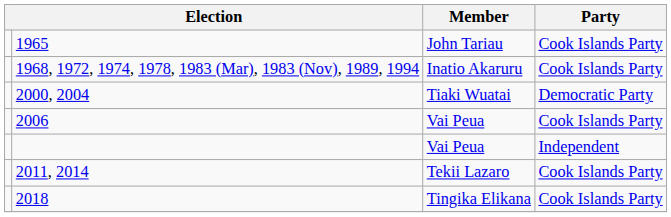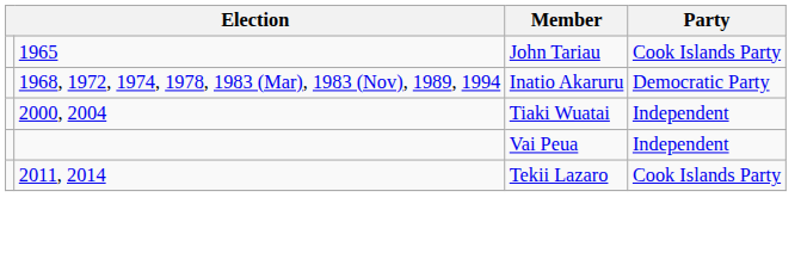1968, 1972, 1974, 1978, 1983 (Mar), 1983 (Nov), 1989, 1994 | Party: Cook Islands Party -> Democratic Party
2000, 2004 | Party: Democratic Party -> Independent
- row: 2006 | Vai Peua | Cook Islands Party
- row: 2018 | Tingika Elikana | Cook Islands Party
